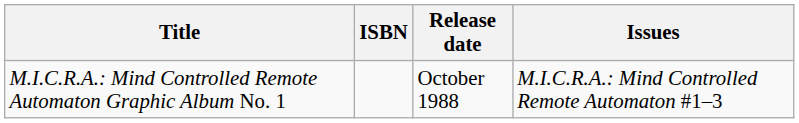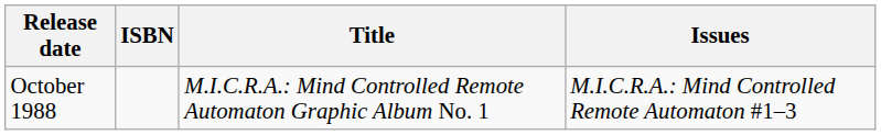columns swapped: Title <-> Release date
